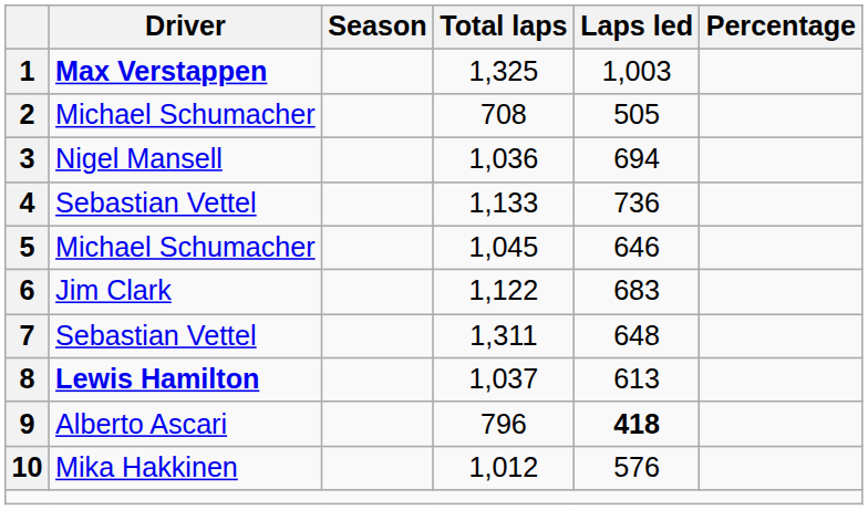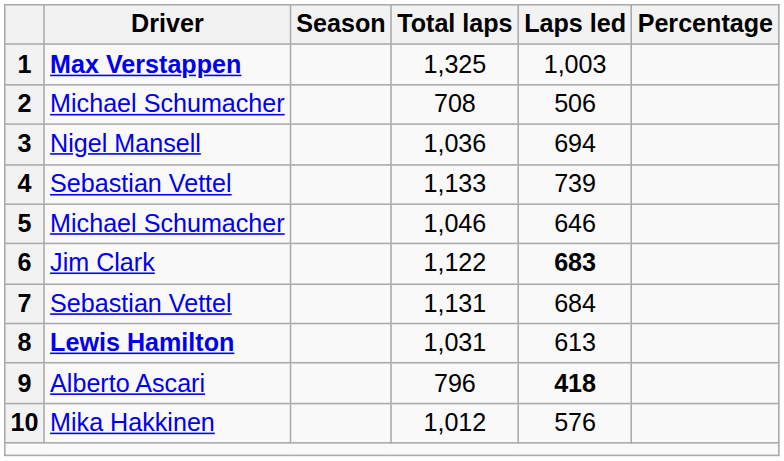2 | Laps led: 505 -> 506
4 | Laps led: 736 -> 739
5 | Total laps: 1,045 -> 1,046
6 | Laps led: normal -> bold
7 | Total laps: 1,311 -> 1,131
7 | Laps led: 648 -> 684
8 | Total laps: 1,037 -> 1,031
